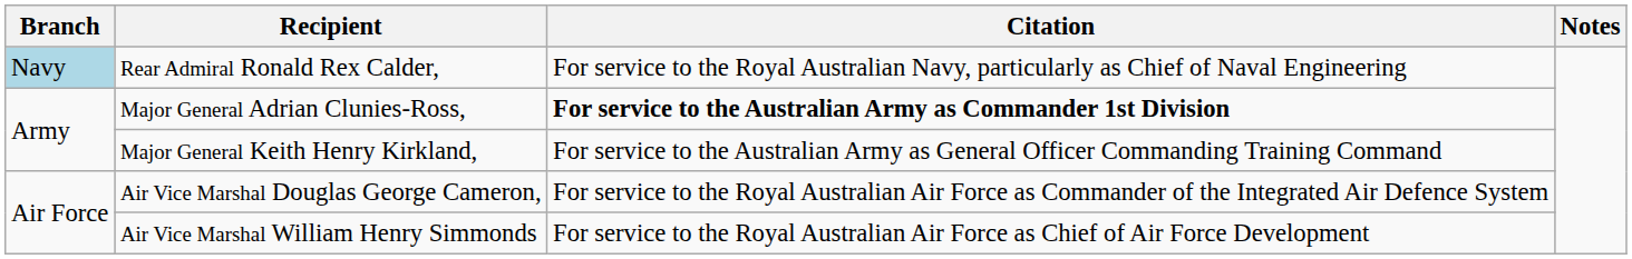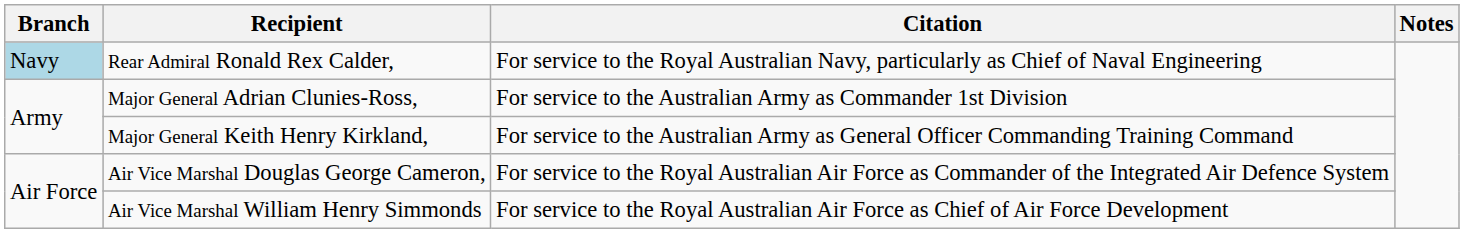Major General Adrian Clunies-Ross, | Citation: bold -> normal
